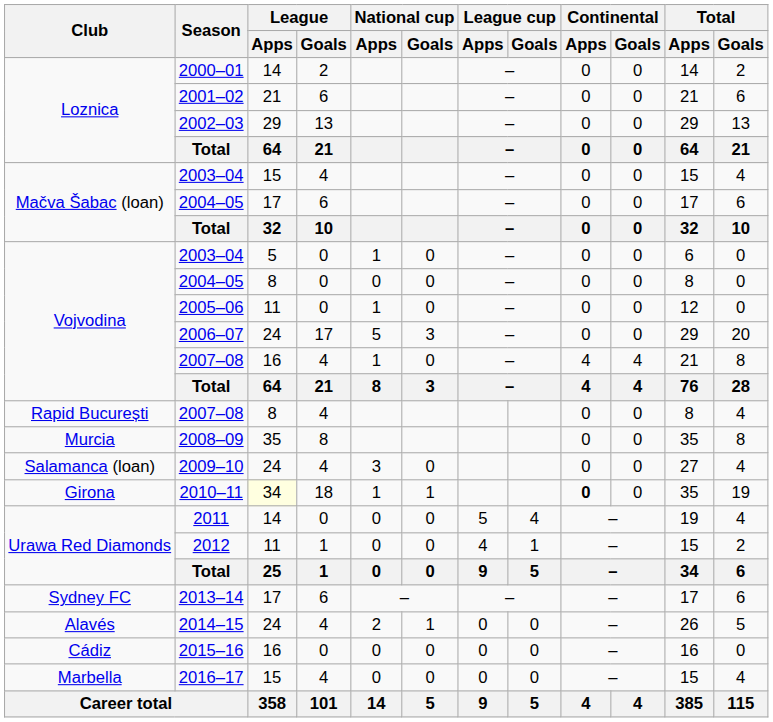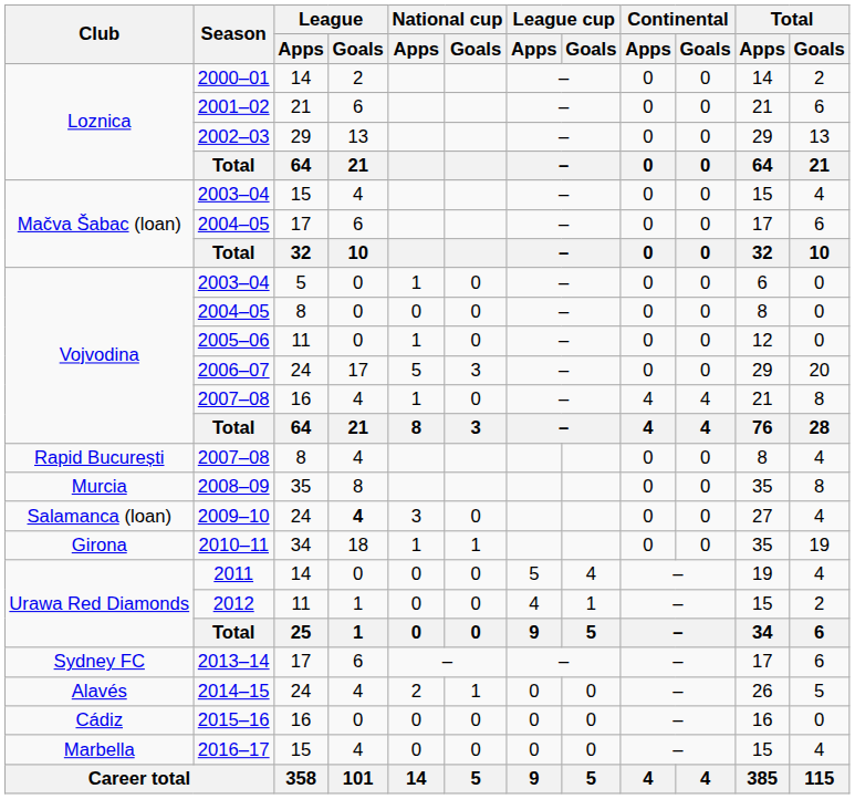2009–10 | League / Goals: normal -> bold
2010–11 | League / Apps: lightyellow background -> no background
2010–11 | Continental / Apps: bold -> normal
